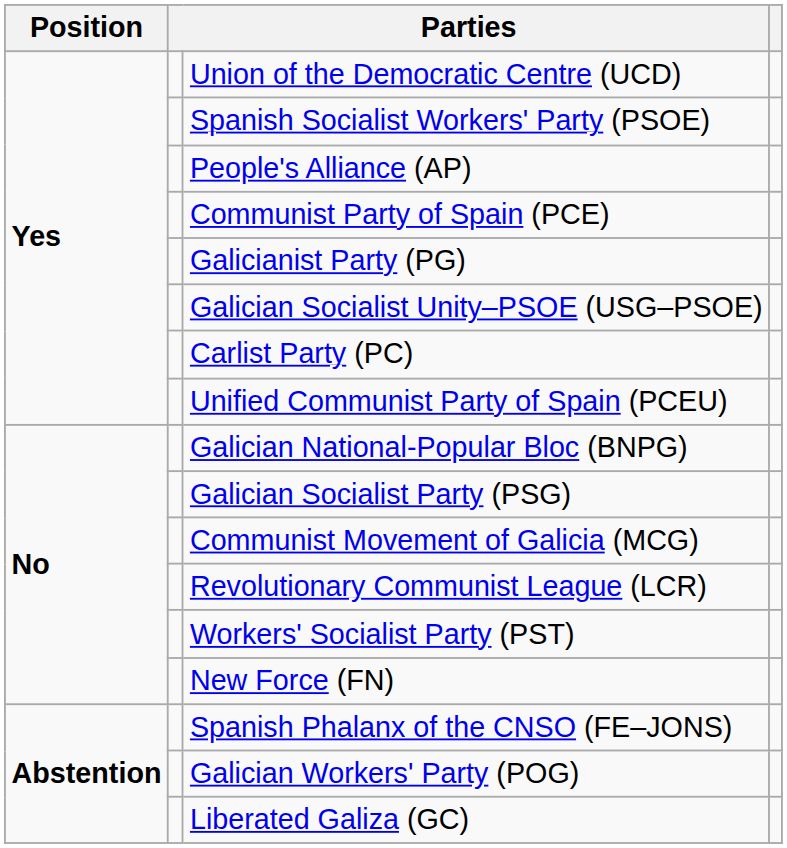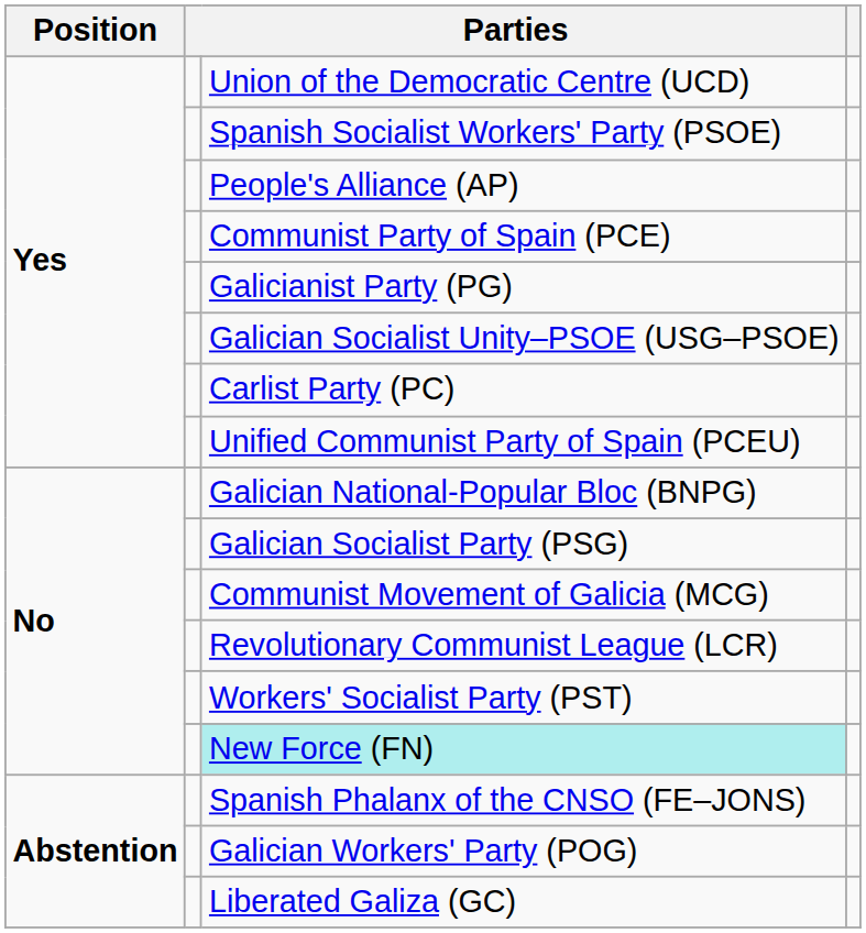New Force (FN) | column 3: no background -> paleturquoise background
